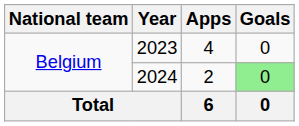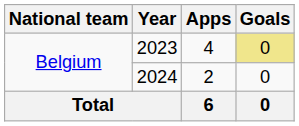2023 | Goals: no background -> khaki background
2024 | Goals: lightgreen background -> no background
